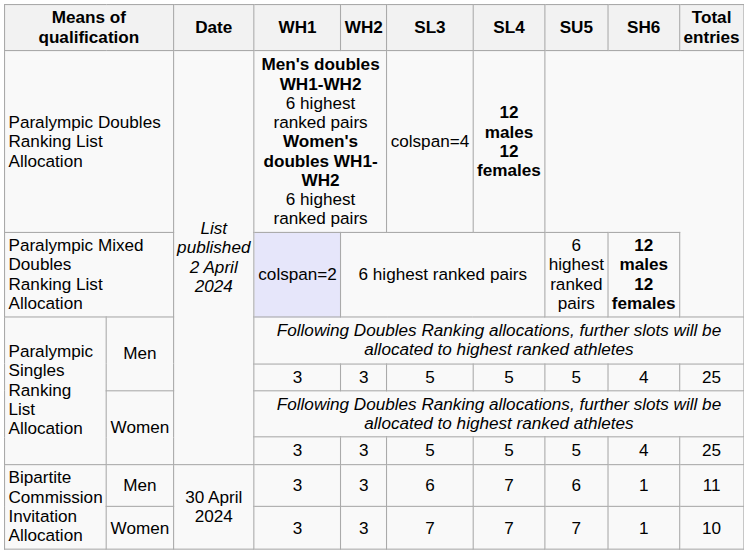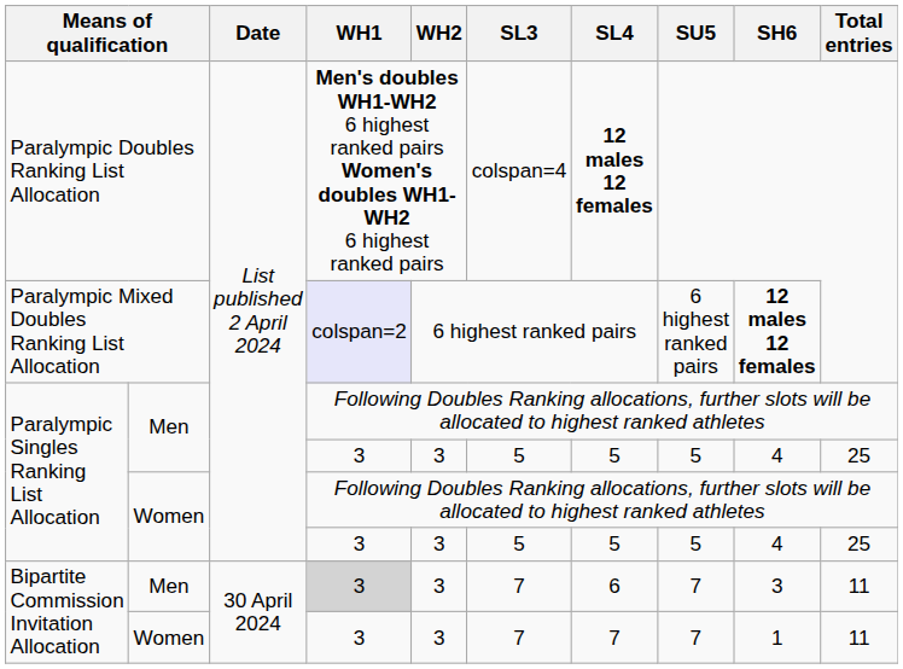Bipartite Commission Invitation Allocation / Men | WH1: no background -> lightgrey background
Bipartite Commission Invitation Allocation / Men | SL3: 6 -> 7
Bipartite Commission Invitation Allocation / Men | SL4: 7 -> 6
Bipartite Commission Invitation Allocation / Men | SU5: 6 -> 7
Bipartite Commission Invitation Allocation / Men | SH6: 1 -> 3
Bipartite Commission Invitation Allocation / Women | Total entries: 10 -> 11
